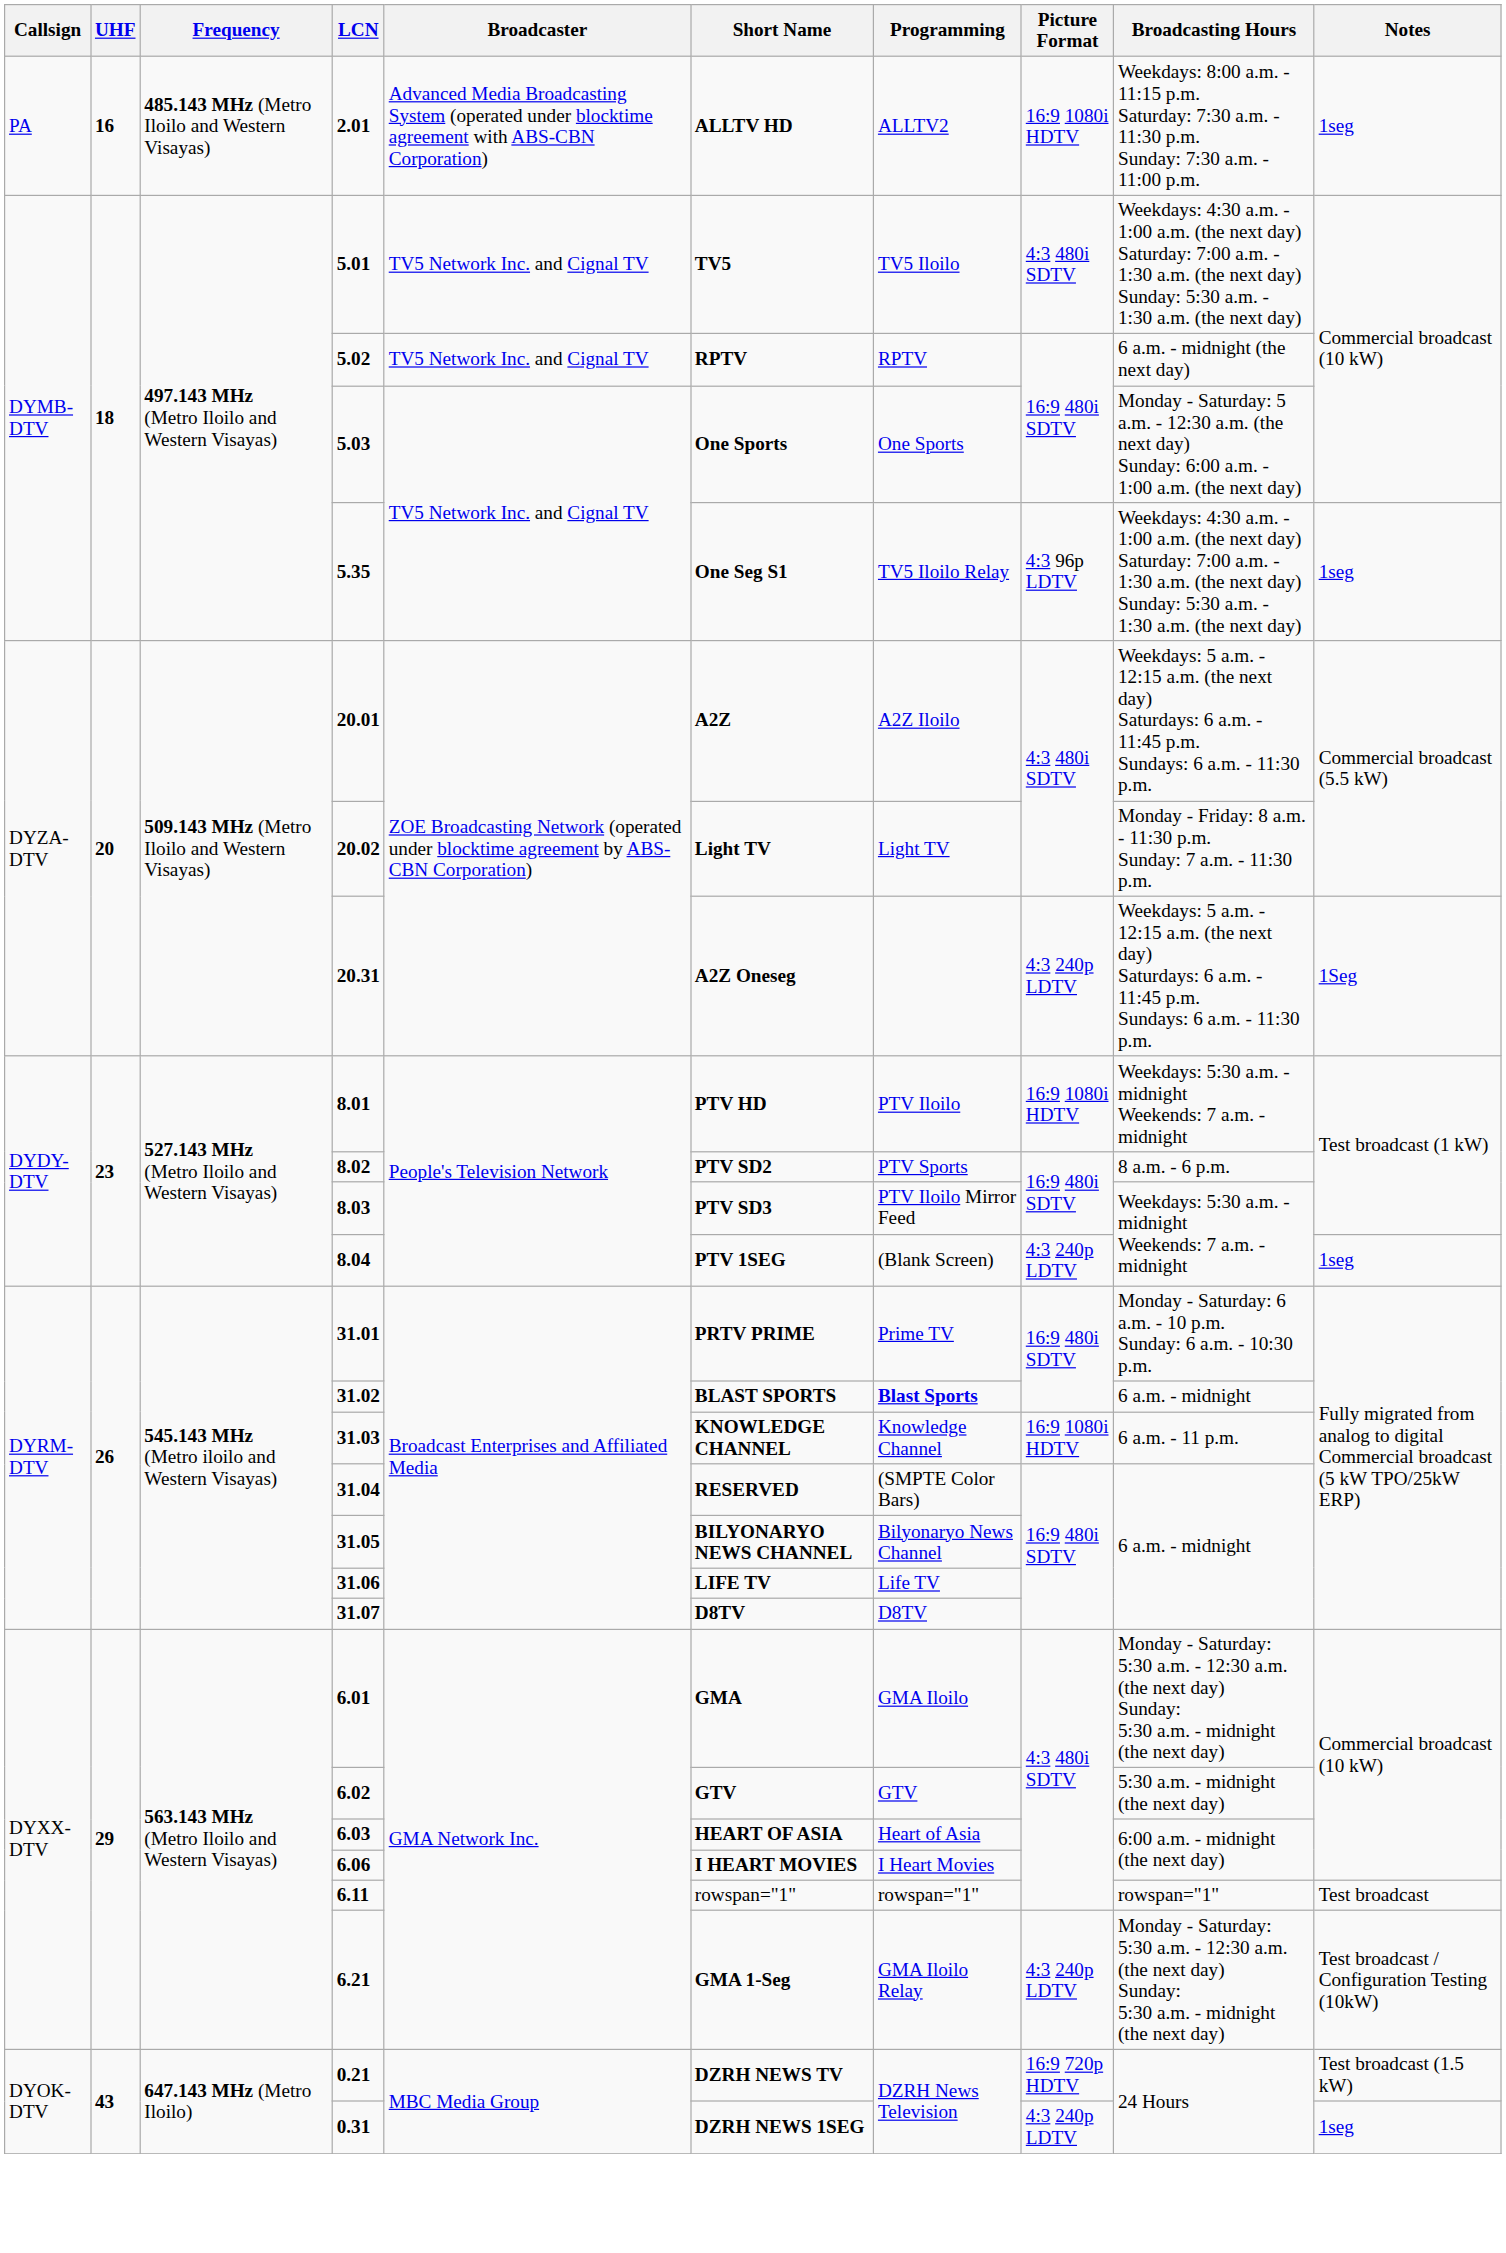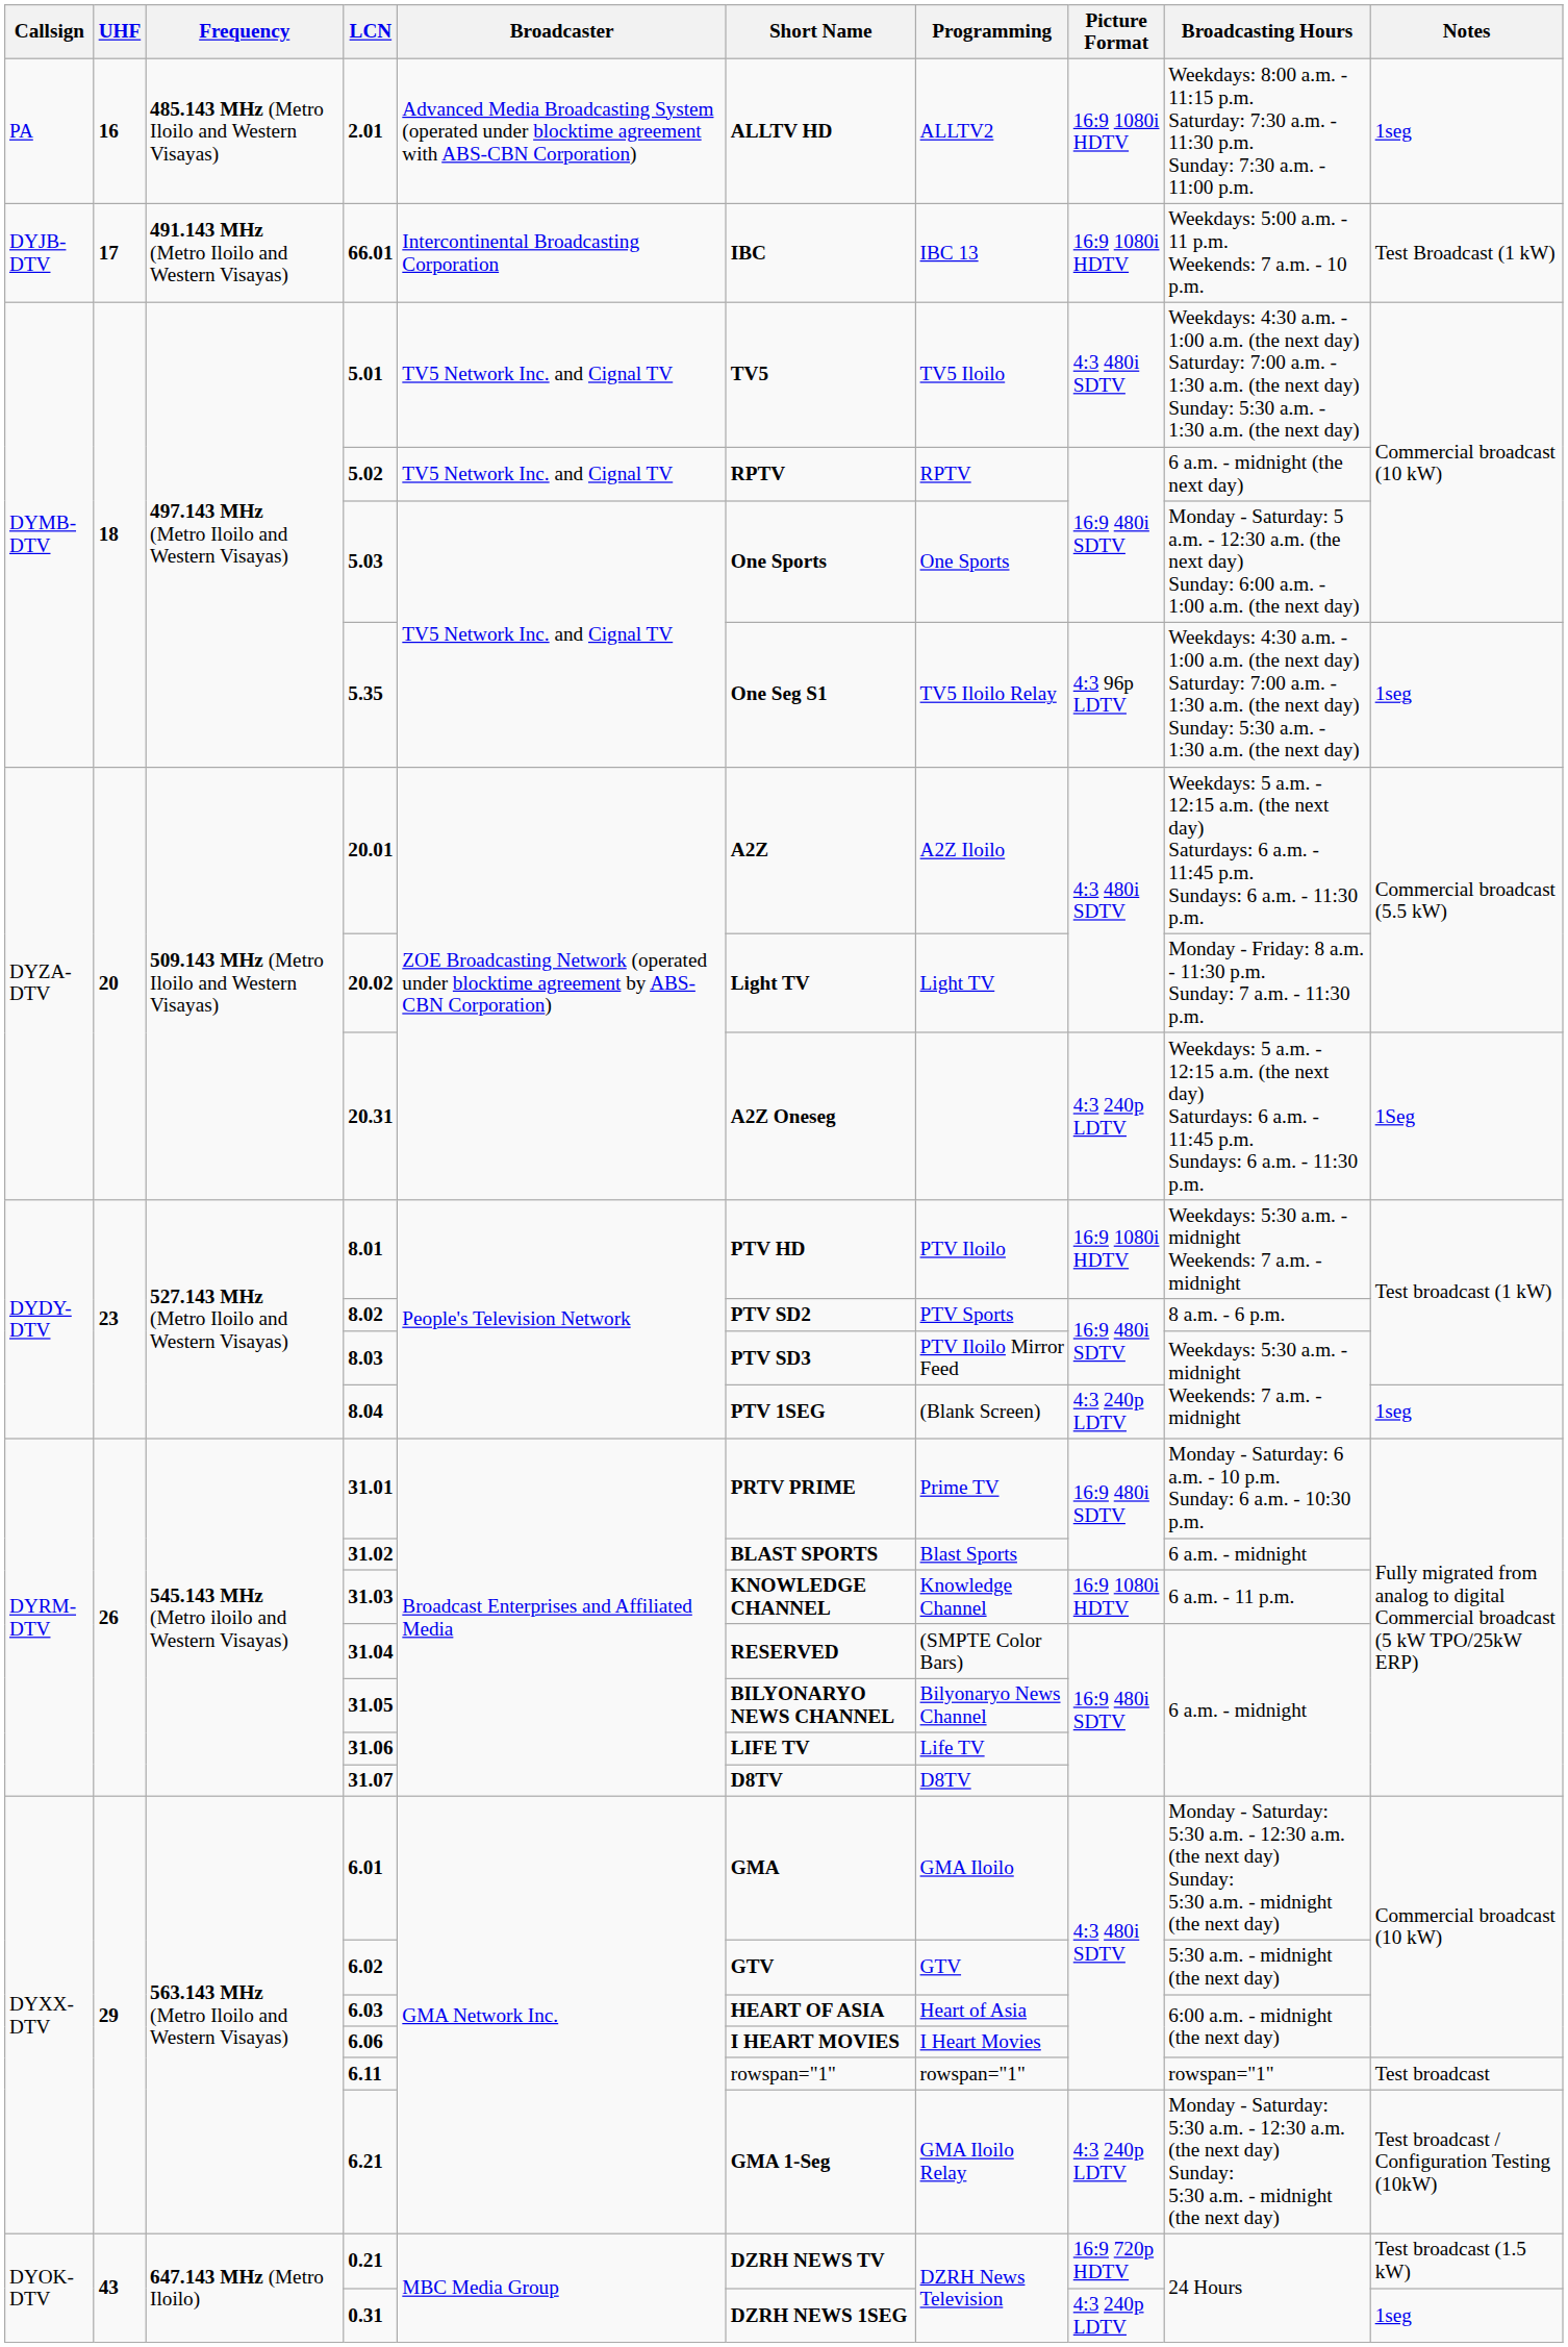+ row: DYJB-DTV | 17 | 491.143 MHz (Metro Iloilo and Western Visayas) | 66.01 | Intercontinental Broadcasting Corporation | IBC | IBC 13 | 16:9 1080i HDTV | Weekdays: 5:00 a.m. - 11 p.m. Weekends: 7 a.m. - 10 p.m. | Test Broadcast (1 kW)
31.02 | Programming: bold -> normal
